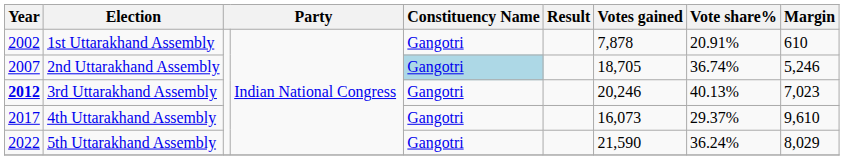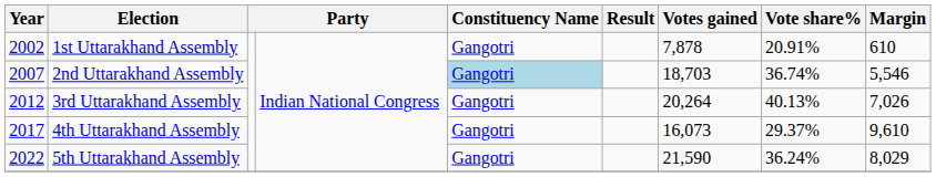2nd Uttarakhand Assembly | Votes gained: 18,705 -> 18,703
2nd Uttarakhand Assembly | Margin: 5,246 -> 5,546
3rd Uttarakhand Assembly | Year: bold -> normal
3rd Uttarakhand Assembly | Votes gained: 20,246 -> 20,264
3rd Uttarakhand Assembly | Margin: 7,023 -> 7,026
